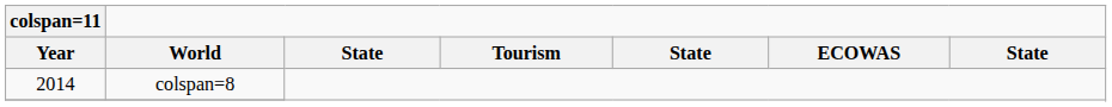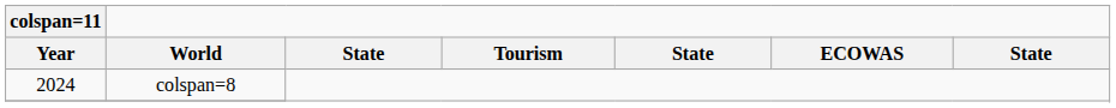colspan=8 | colspan=11 / Year: 2014 -> 2024
